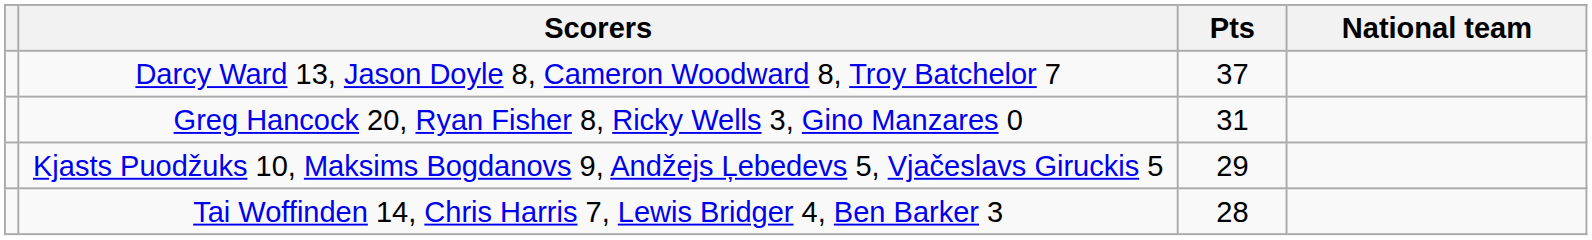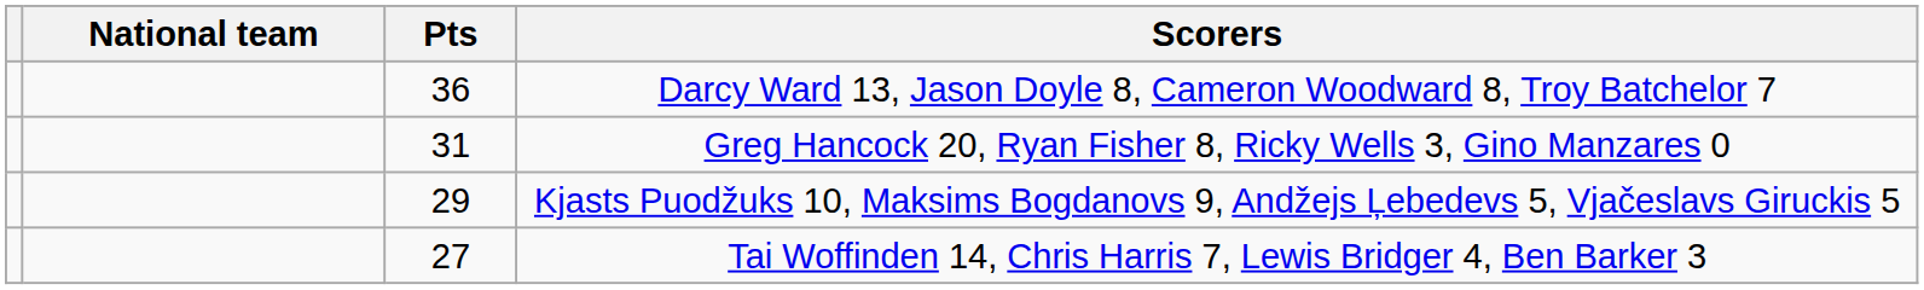columns swapped: National team <-> Scorers
row 2 | Pts: 37 -> 36
row 5 | Pts: 28 -> 27
